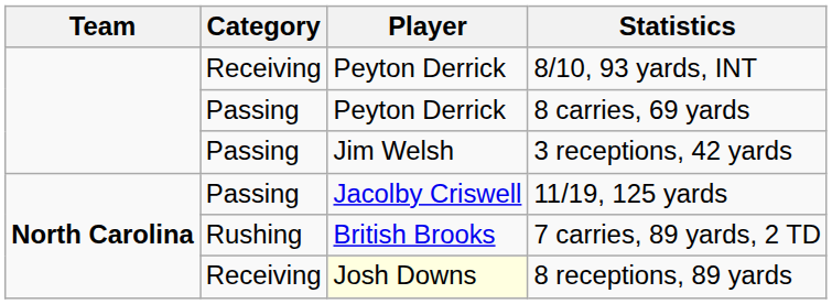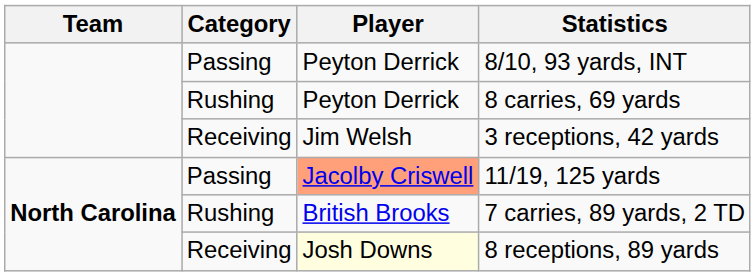8/10, 93 yards, INT | Category: Receiving -> Passing
8 carries, 69 yards | Category: Passing -> Rushing
3 receptions, 42 yards | Category: Passing -> Receiving
11/19, 125 yards | Player: no background -> lightsalmon background
